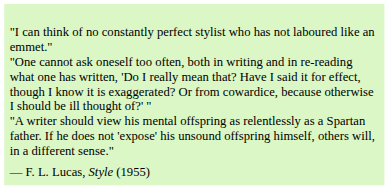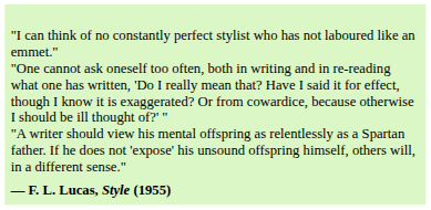row 2 | column 1: normal -> bold
